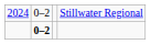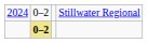row 2 | column 2: no background -> khaki background
